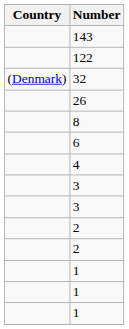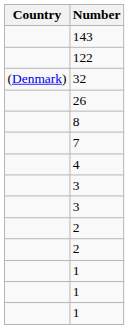row 7 | Number: 6 -> 7
